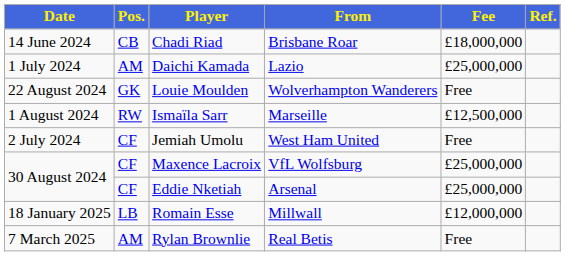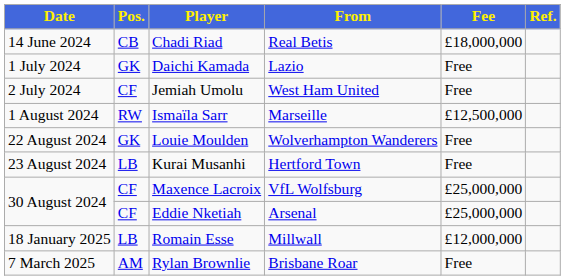Chadi Riad | From: Brisbane Roar -> Real Betis
Daichi Kamada | Pos.: AM -> GK
Daichi Kamada | Fee: £25,000,000 -> Free
rows swapped: Jemiah Umolu <-> Louie Moulden
+ row: 23 August 2024 | LB | Kurai Musanhi | Hertford Town | Free
Rylan Brownlie | From: Real Betis -> Brisbane Roar
